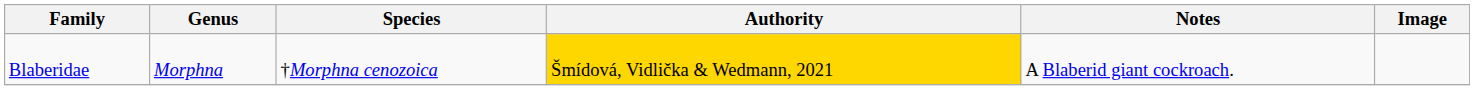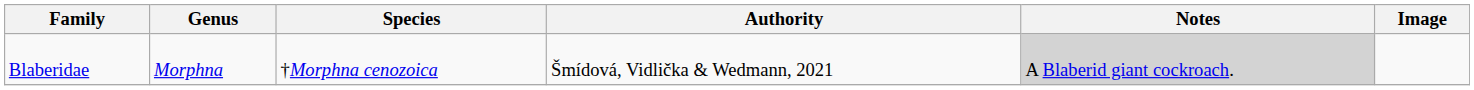Blaberidae | Authority: gold background -> no background
Blaberidae | Notes: no background -> lightgrey background
